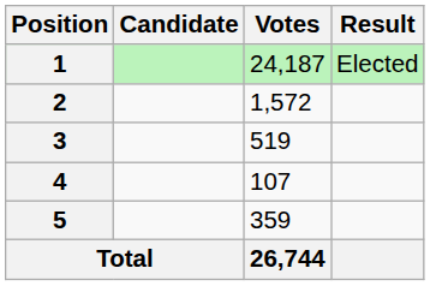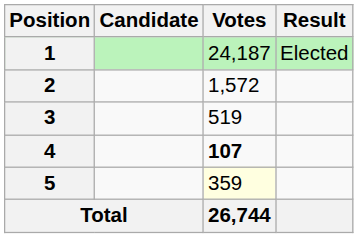4 | Votes: normal -> bold
5 | Votes: no background -> lightyellow background
